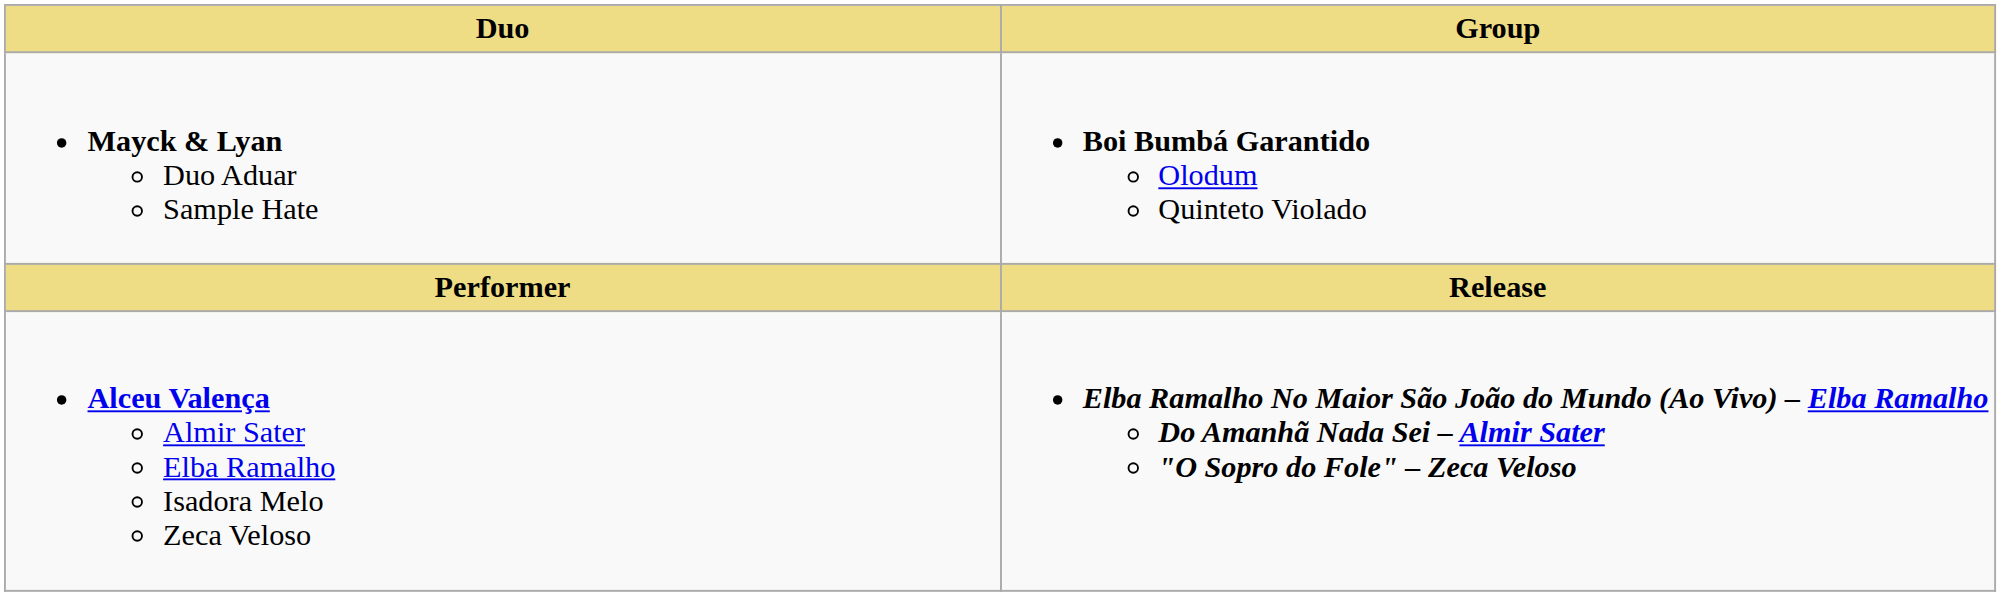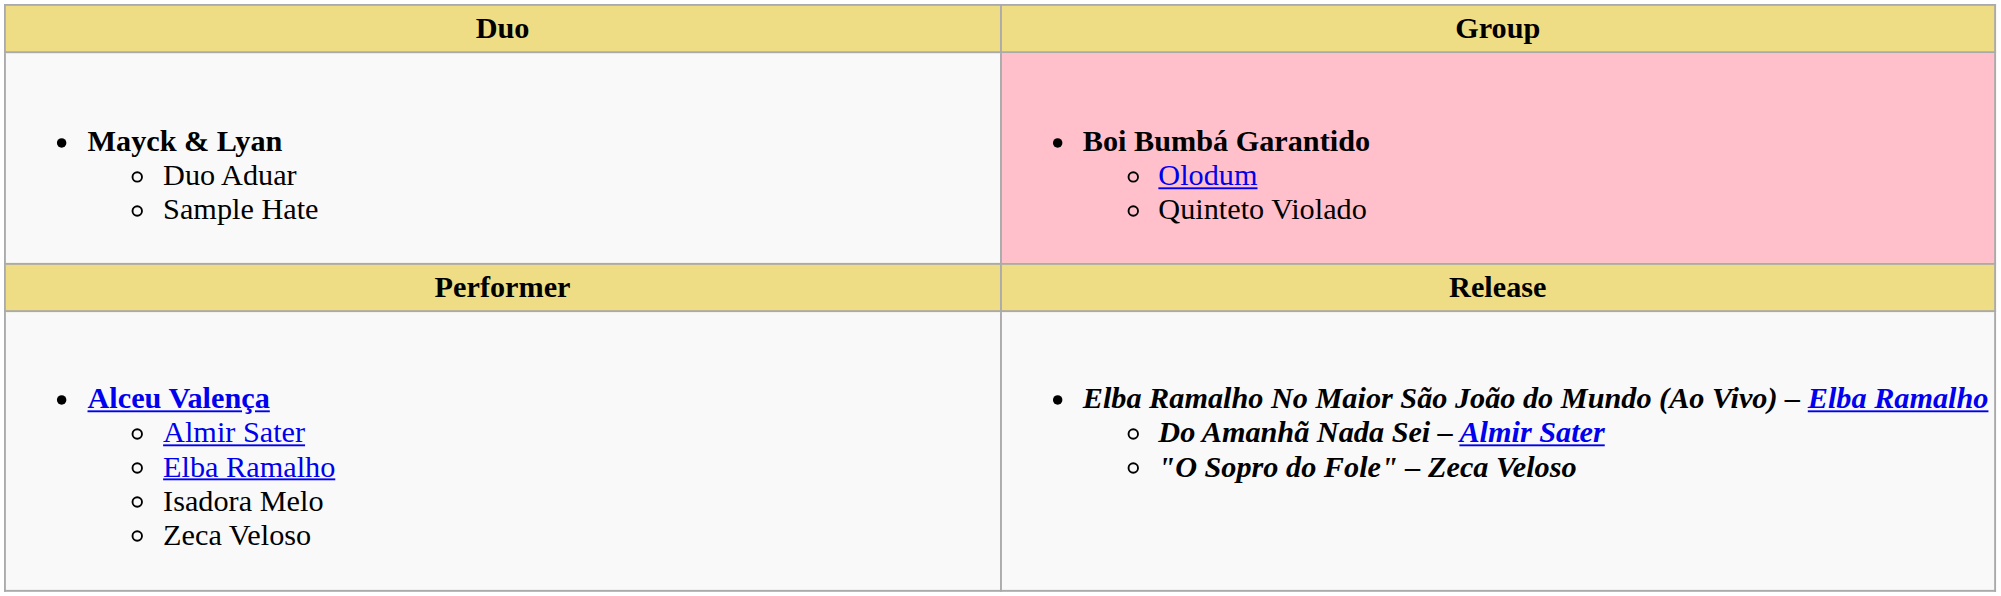Mayck & Lyan Duo Aduar Sample Hate | Group: no background -> pink background
